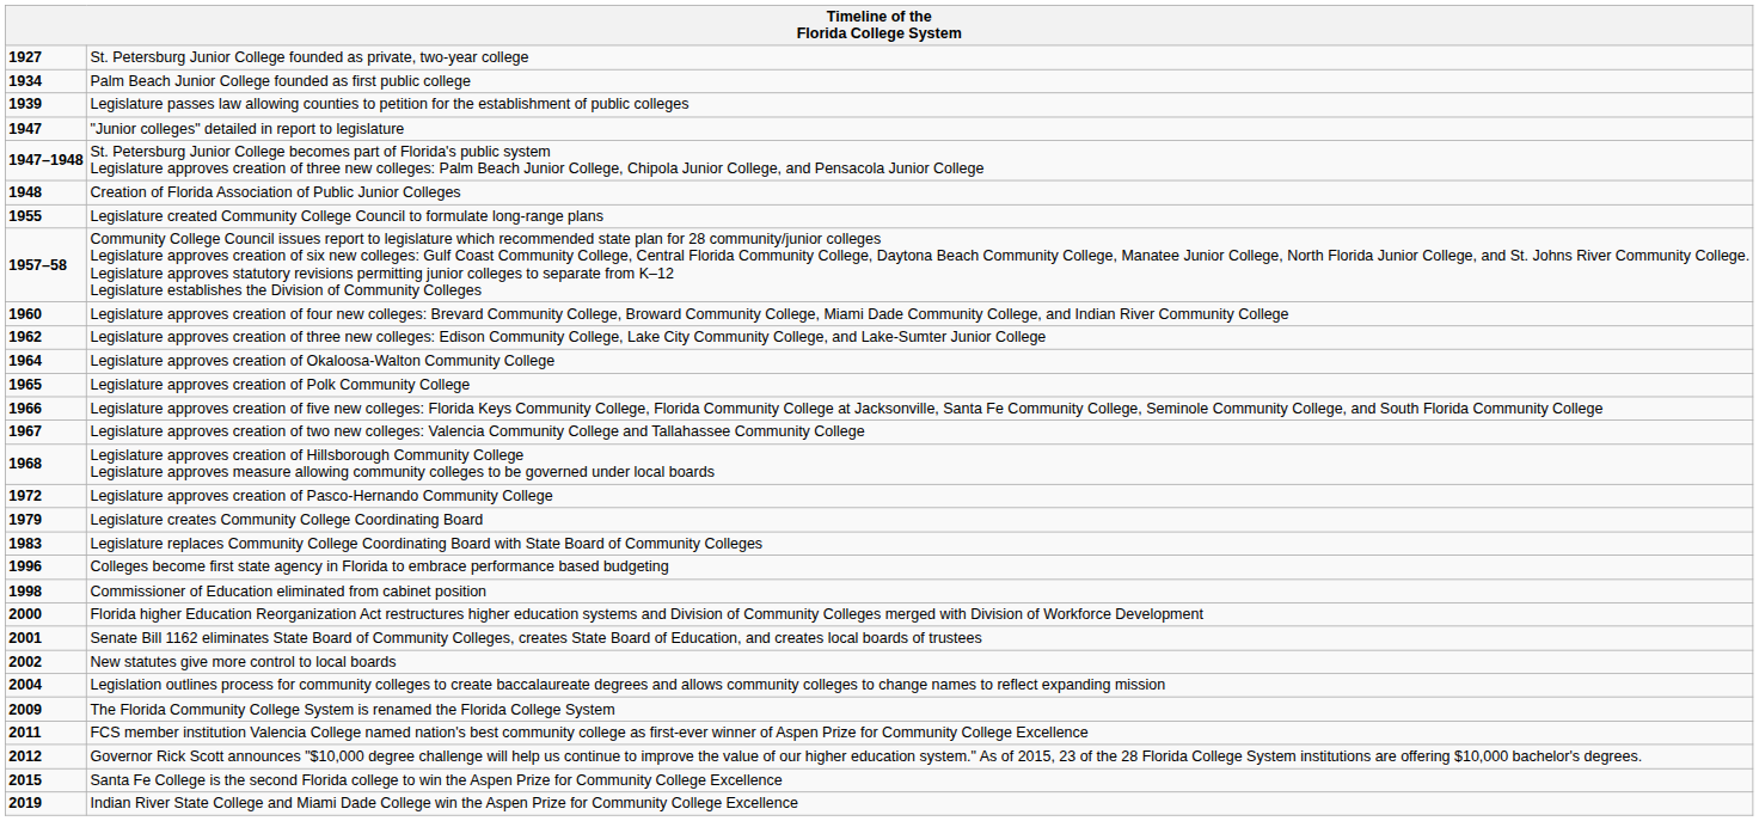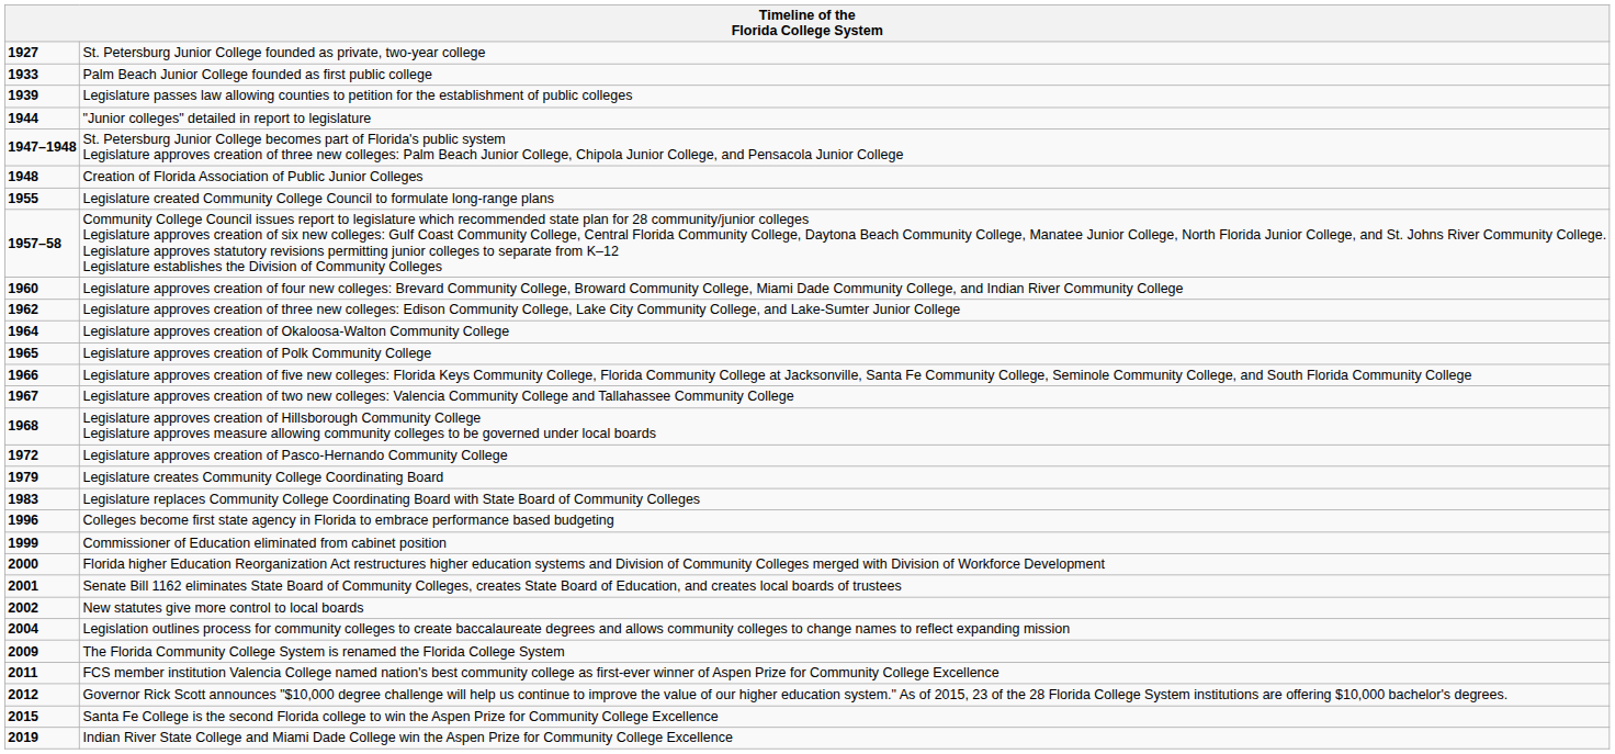Palm Beach Junior College founded as first public college | column 1: 1934 -> 1933
"Junior colleges" detailed in report to legislature | column 1: 1947 -> 1944
Commissioner of Education eliminated from cabinet position | column 1: 1998 -> 1999
